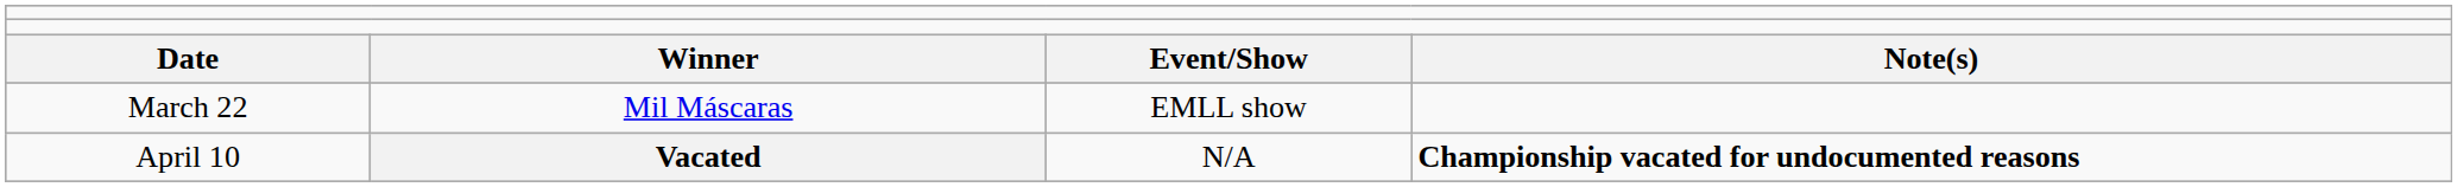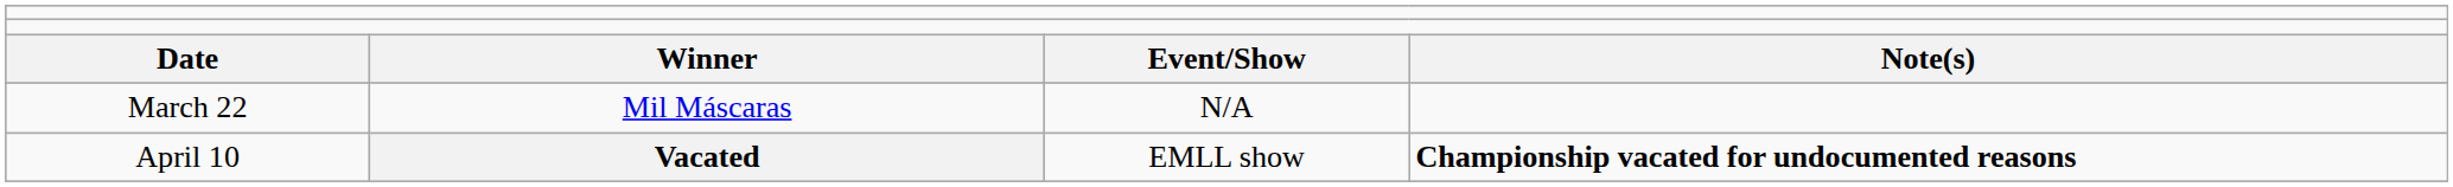March 22 | column 3: EMLL show -> N/A
April 10 | column 3: N/A -> EMLL show
